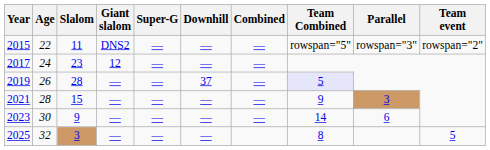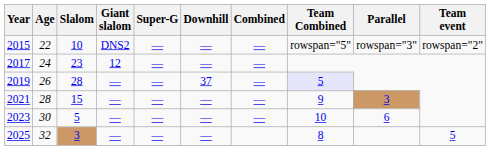2015 | Slalom: 11 -> 10
2023 | Slalom: 9 -> 5
2023 | Team Combined: 14 -> 10
